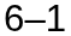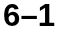row 1 | column 1: normal -> bold
